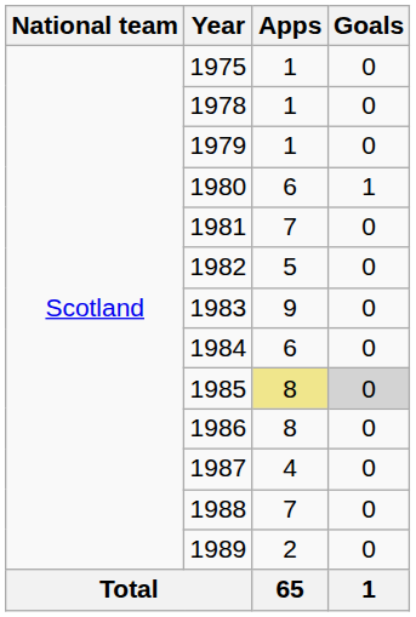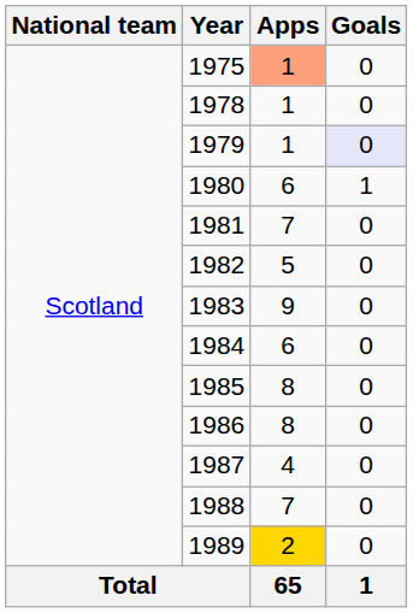1975 | Apps: no background -> lightsalmon background
1979 | Goals: no background -> lavender background
1985 | Apps: khaki background -> no background
1985 | Goals: lightgrey background -> no background
1989 | Apps: no background -> gold background
